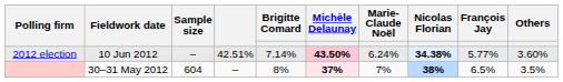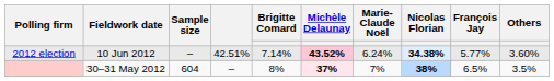2012 election | Michèle Delaunay: 43.50% -> 43.52%
